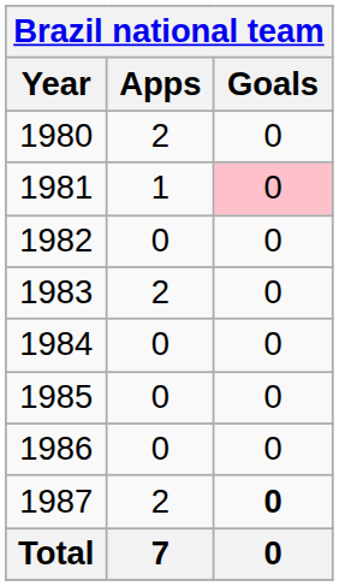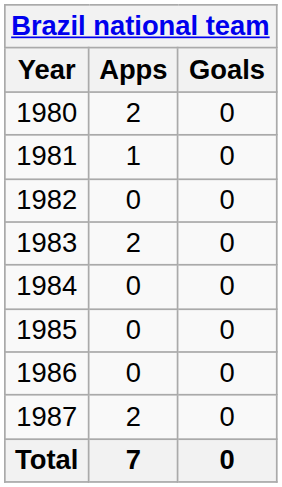1981 | Goals: pink background -> no background
1987 | Goals: bold -> normal
